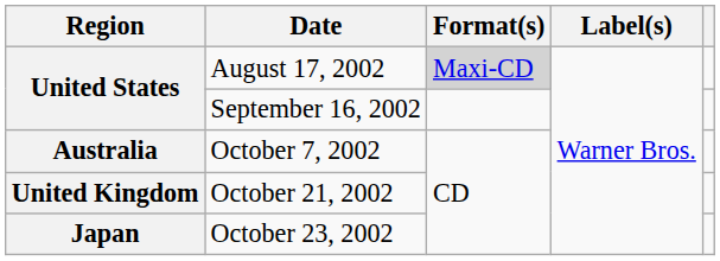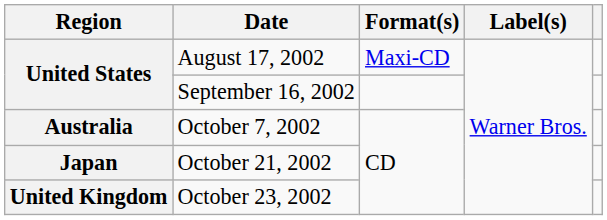August 17, 2002 | Format(s): lightgrey background -> no background
October 21, 2002 | Region: United Kingdom -> Japan
October 23, 2002 | Region: Japan -> United Kingdom
